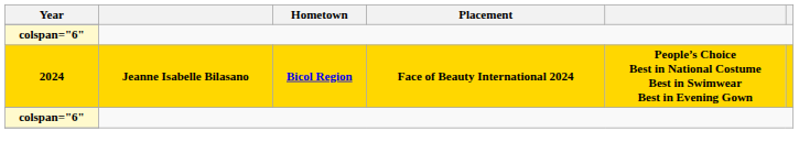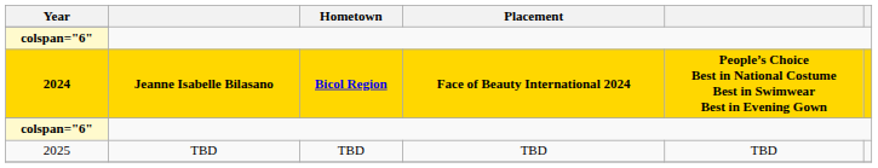+ row: 2025 | TBD | TBD | TBD | TBD
